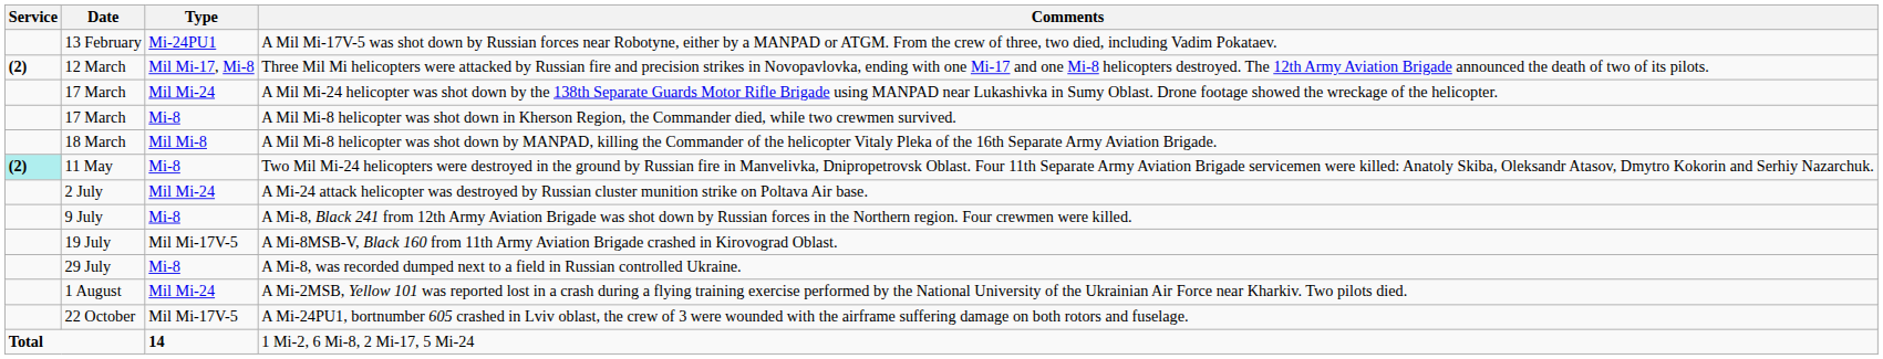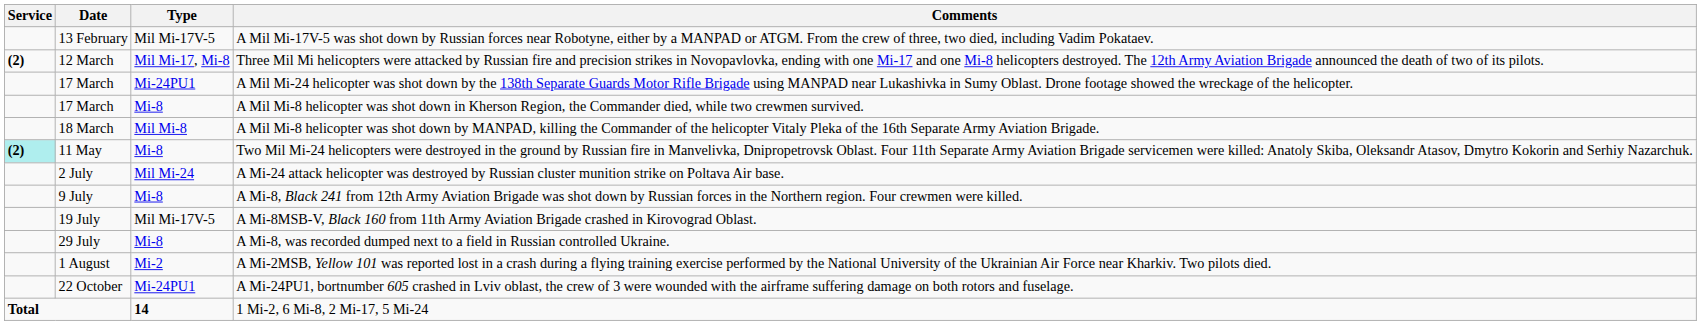row 2 | Type: Mi-24PU1 -> Mil Mi-17V-5
row 4 | Type: Mil Mi-24 -> Mi-24PU1
row 12 | Type: Mil Mi-24 -> Mi-2
row 13 | Type: Mil Mi-17V-5 -> Mi-24PU1
